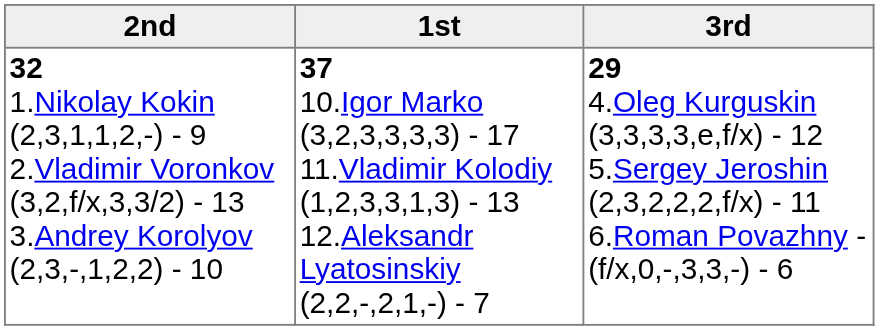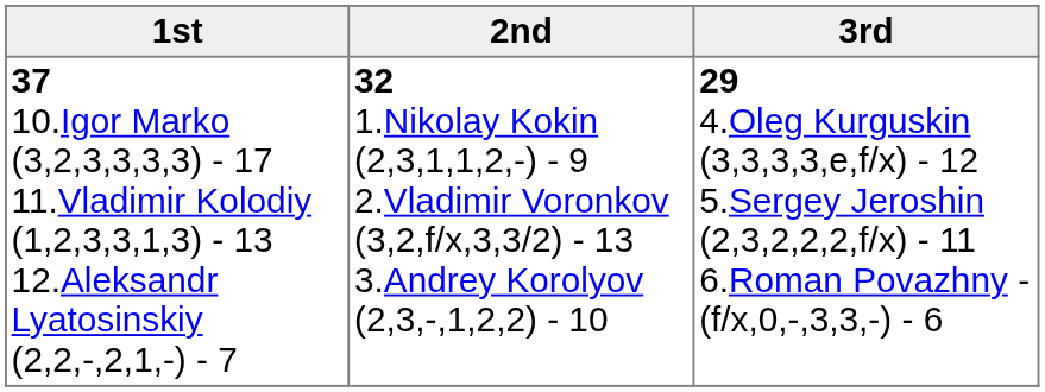columns swapped: 1st <-> 2nd
